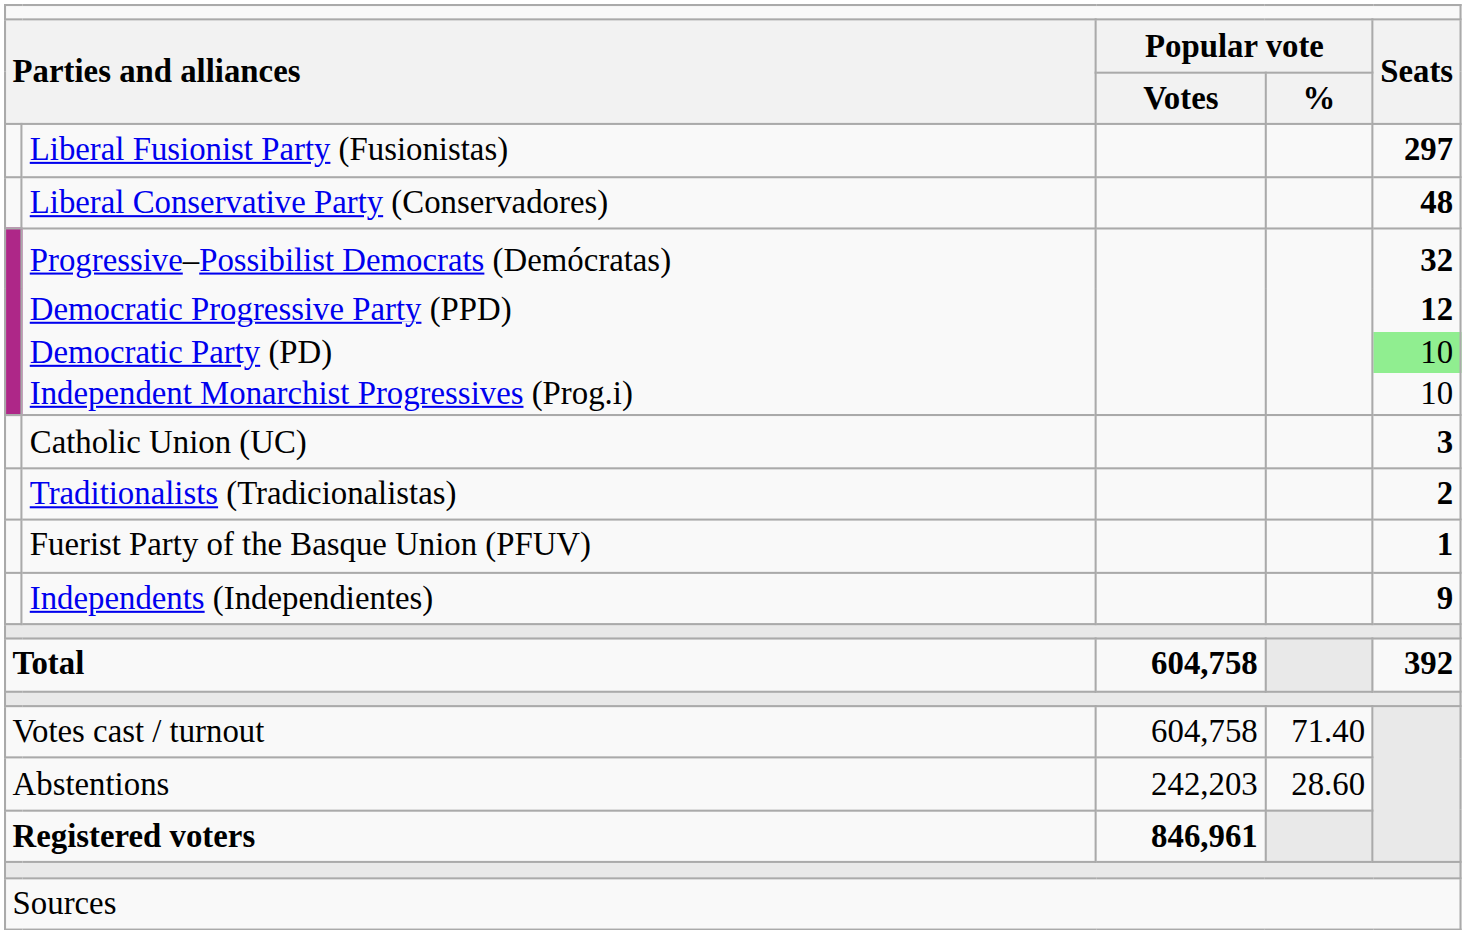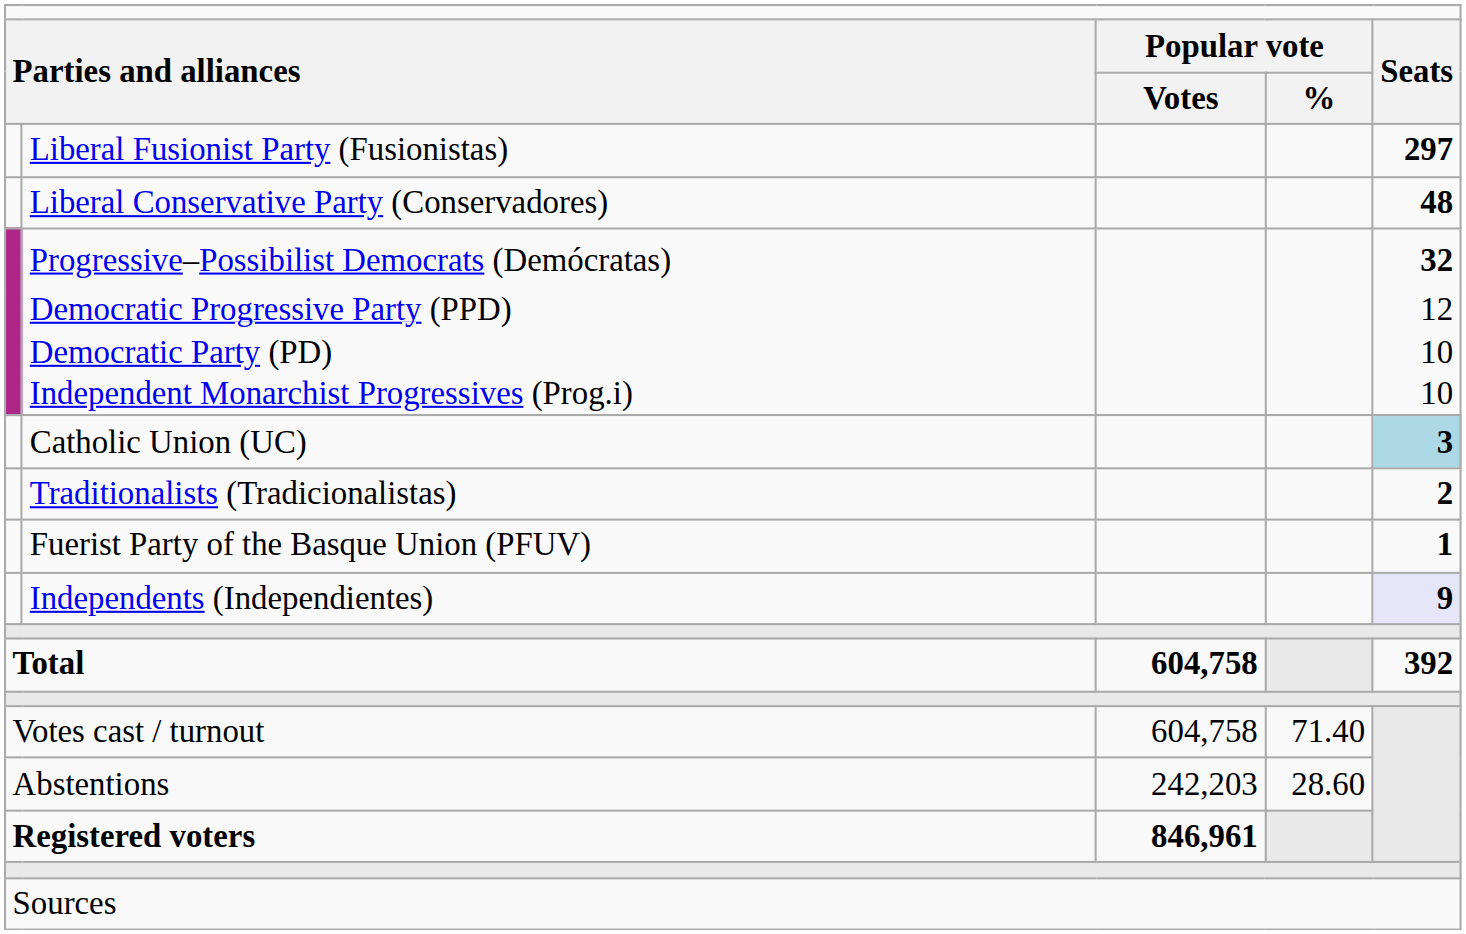Democratic Progressive Party (PPD) | column 5: bold -> normal
Democratic Party (PD) | column 5: lightgreen background -> no background
Catholic Union (UC) | column 5: no background -> lightblue background
Independents (Independientes) | column 5: no background -> lavender background
